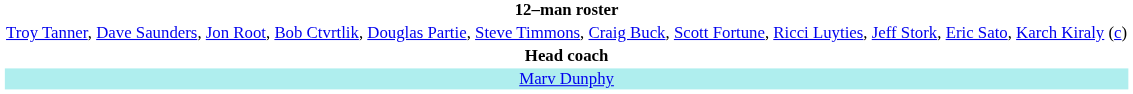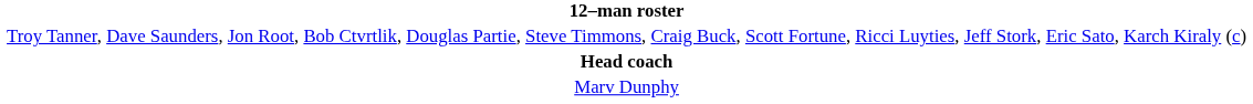row 4 | column 1: paleturquoise background -> no background
